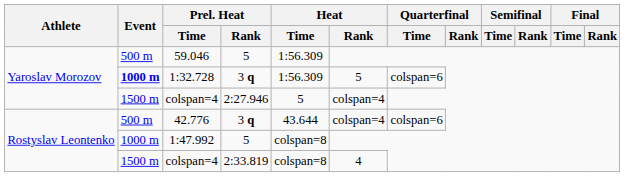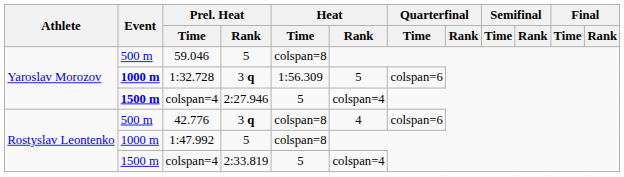59.046 | Heat / Time: 1:56.309 -> colspan=8
colspan=4 / 2:27.946 | Event: normal -> bold
42.776 | Heat / Time: 43.644 -> colspan=8
42.776 | Heat / Rank: colspan=4 -> 4
colspan=4 / 2:33.819 | Heat / Time: colspan=8 -> 5
colspan=4 / 2:33.819 | Heat / Rank: 4 -> colspan=4
